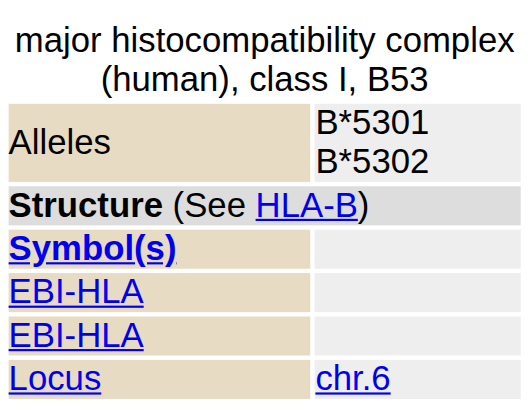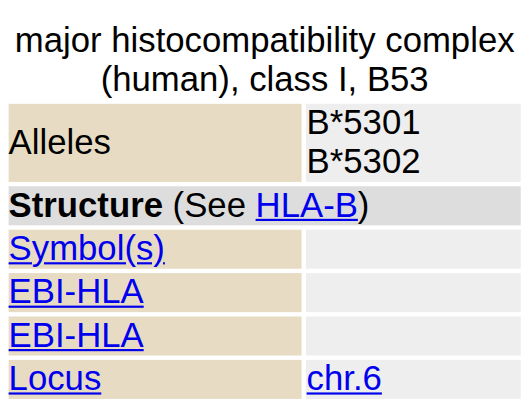Symbol(s) | column 1: bold -> normal
